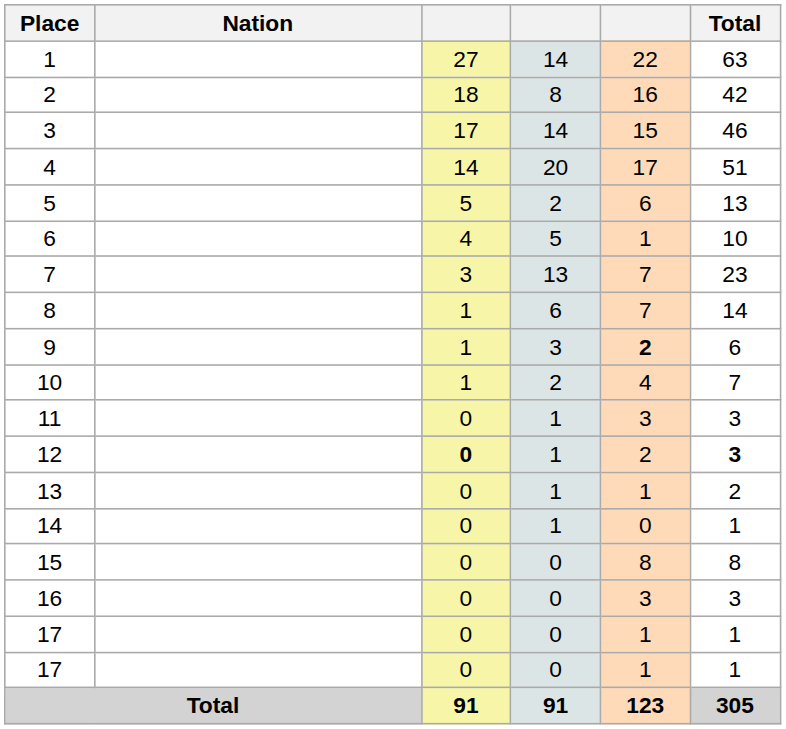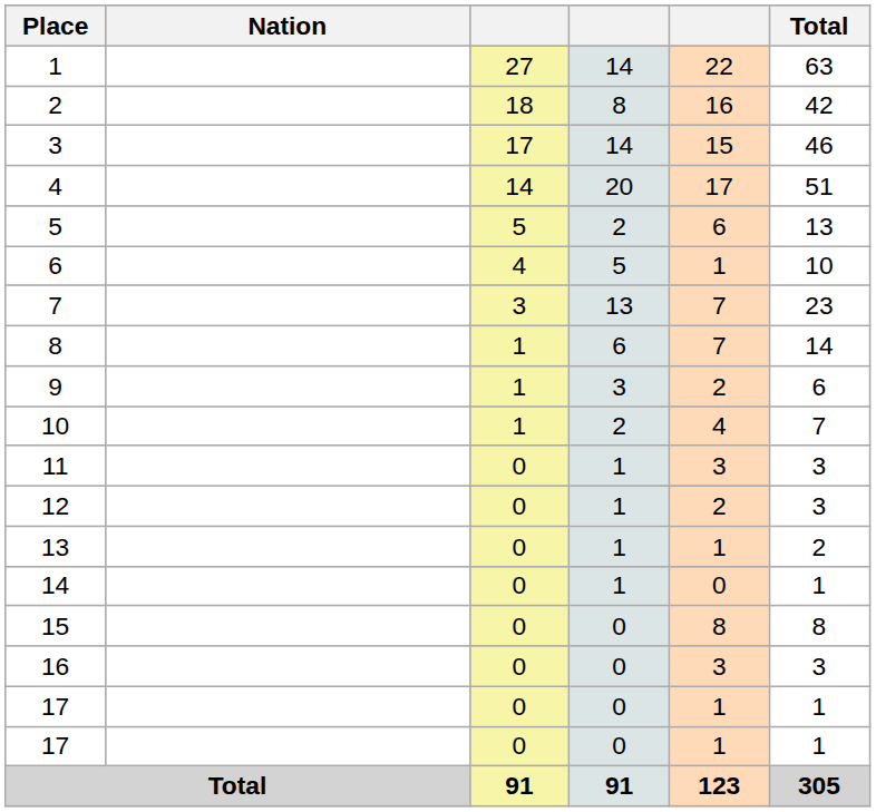9 | column 5: bold -> normal
12 | column 3: bold -> normal
12 | Total: bold -> normal
